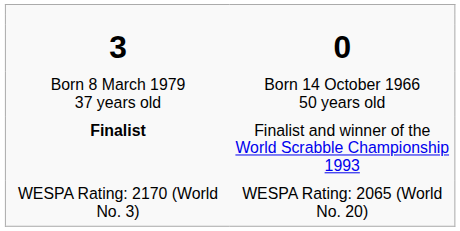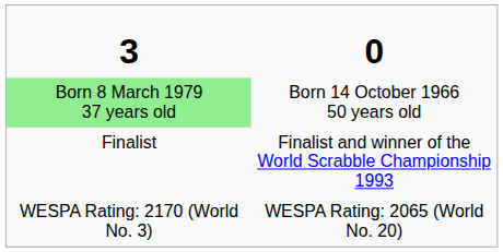row 2 | column 1: no background -> lightgreen background
row 3 | column 1: bold -> normal
